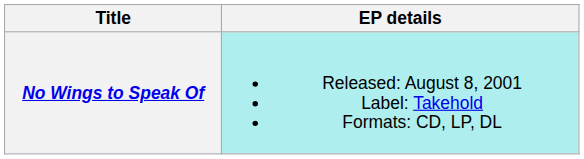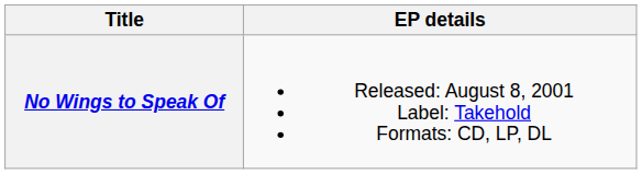No Wings to Speak Of | EP details: paleturquoise background -> no background
